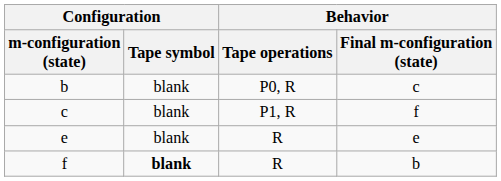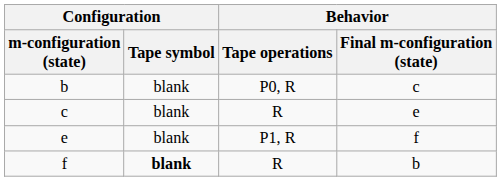row 4 | Behavior / Tape operations: P1, R -> R
row 4 | Behavior / Final m-configuration (state): f -> e
row 5 | Behavior / Tape operations: R -> P1, R
row 5 | Behavior / Final m-configuration (state): e -> f
